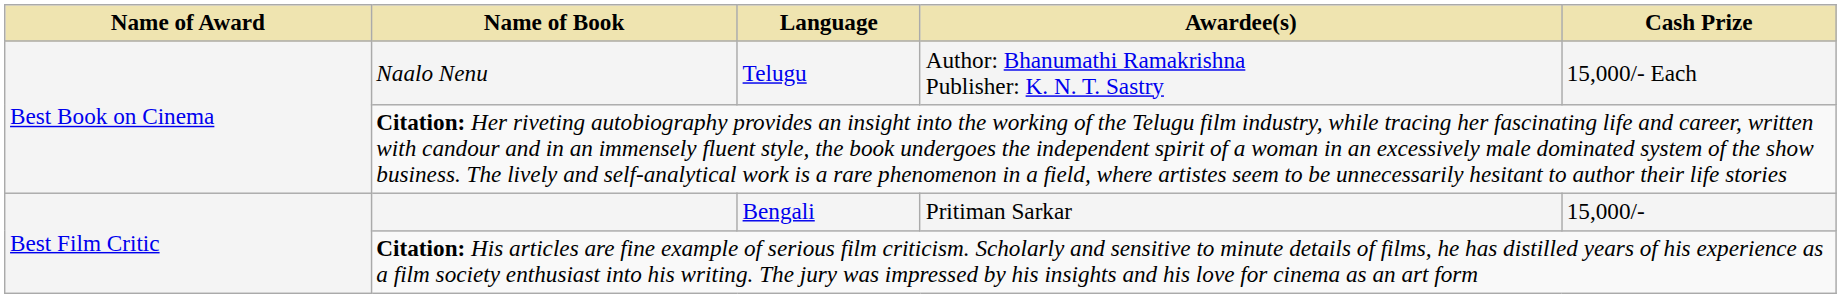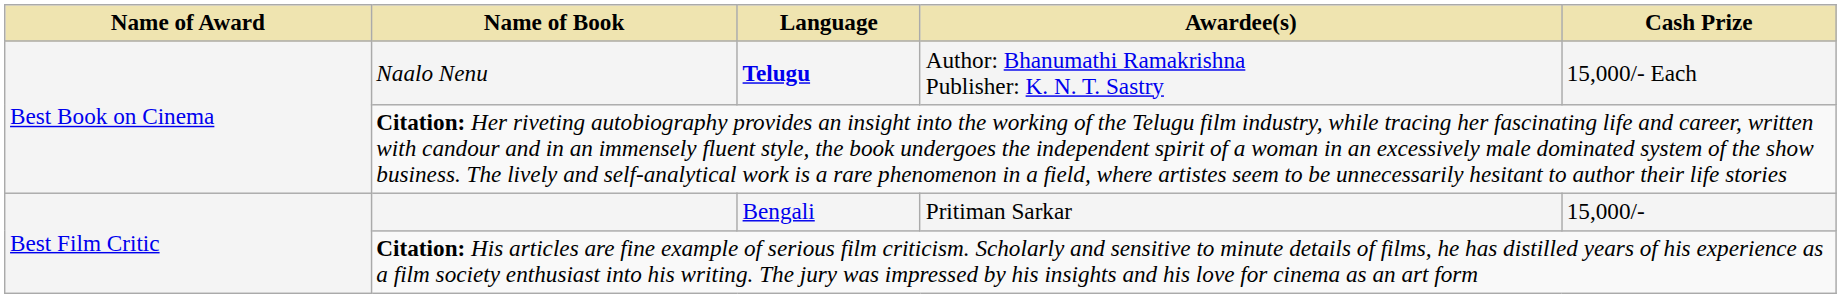Naalo Nenu | Language: normal -> bold
